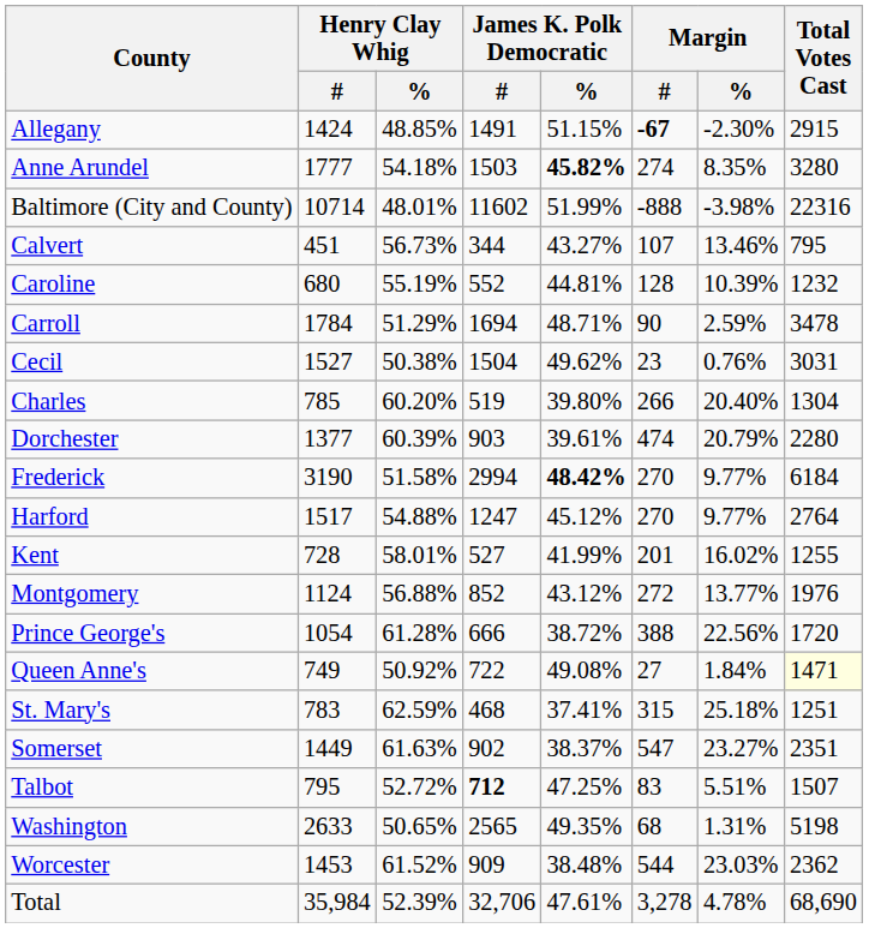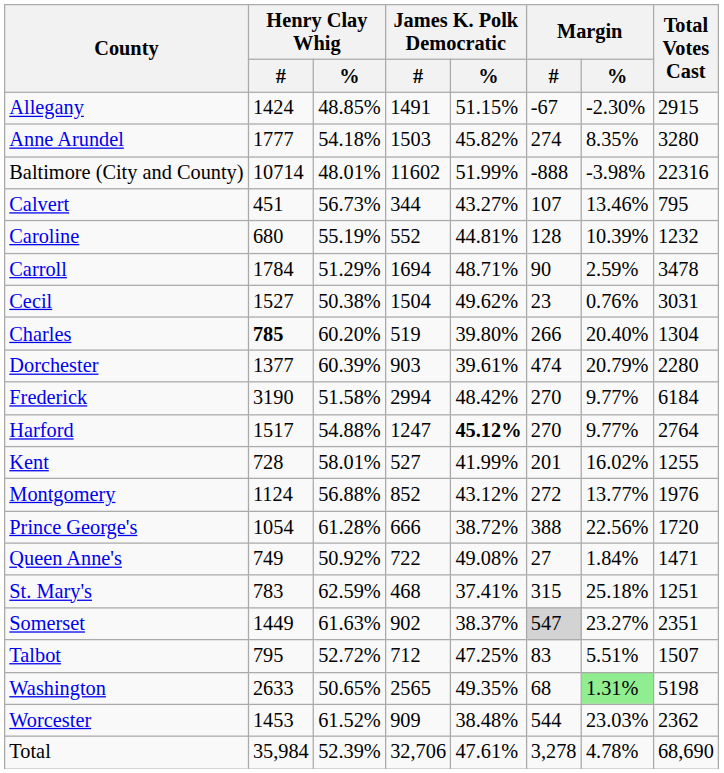Allegany | Margin / #: bold -> normal
Anne Arundel | James K. Polk Democratic / %: bold -> normal
Charles | Henry Clay Whig / #: normal -> bold
Frederick | James K. Polk Democratic / %: bold -> normal
Harford | James K. Polk Democratic / %: normal -> bold
Queen Anne's | Total Votes Cast: lightyellow background -> no background
Somerset | Margin / #: no background -> lightgrey background
Talbot | James K. Polk Democratic / #: bold -> normal
Washington | Margin / %: no background -> lightgreen background
